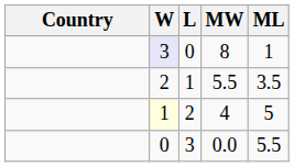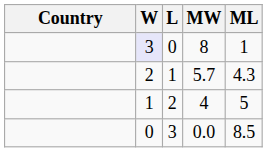row 3 | MW: 5.5 -> 5.7
row 3 | ML: 3.5 -> 4.3
row 4 | W: lightyellow background -> no background
row 5 | ML: 5.5 -> 8.5
